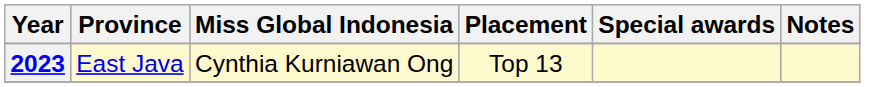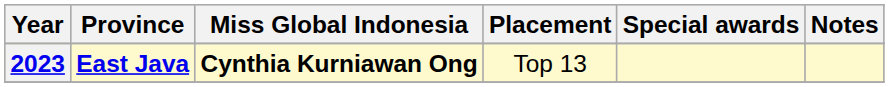2023 | Province: normal -> bold
2023 | Miss Global Indonesia: normal -> bold
